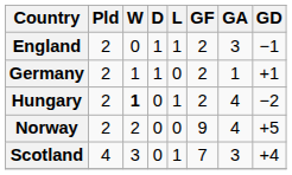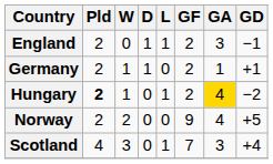Hungary | Pld: normal -> bold
Hungary | W: bold -> normal
Hungary | GA: no background -> gold background
